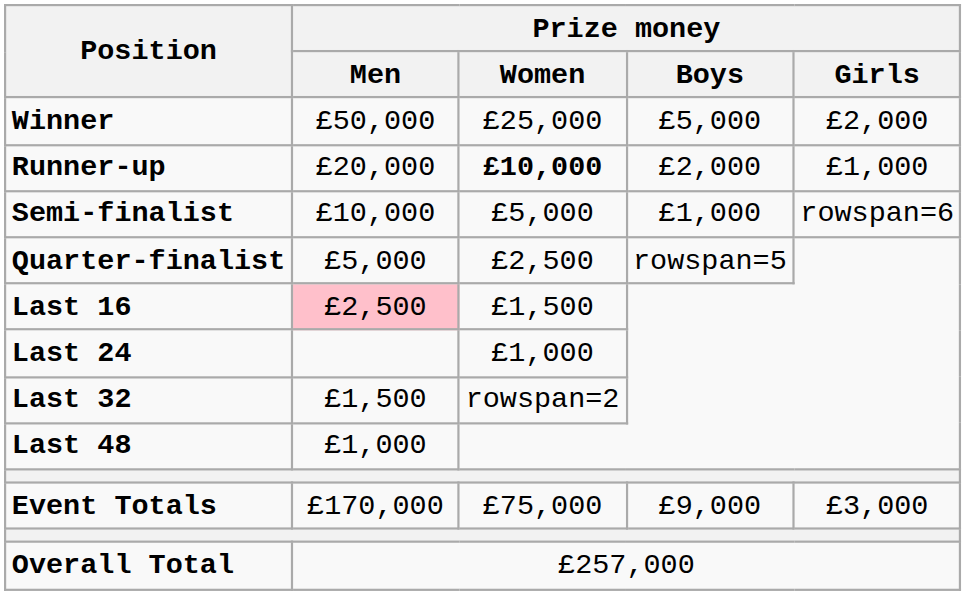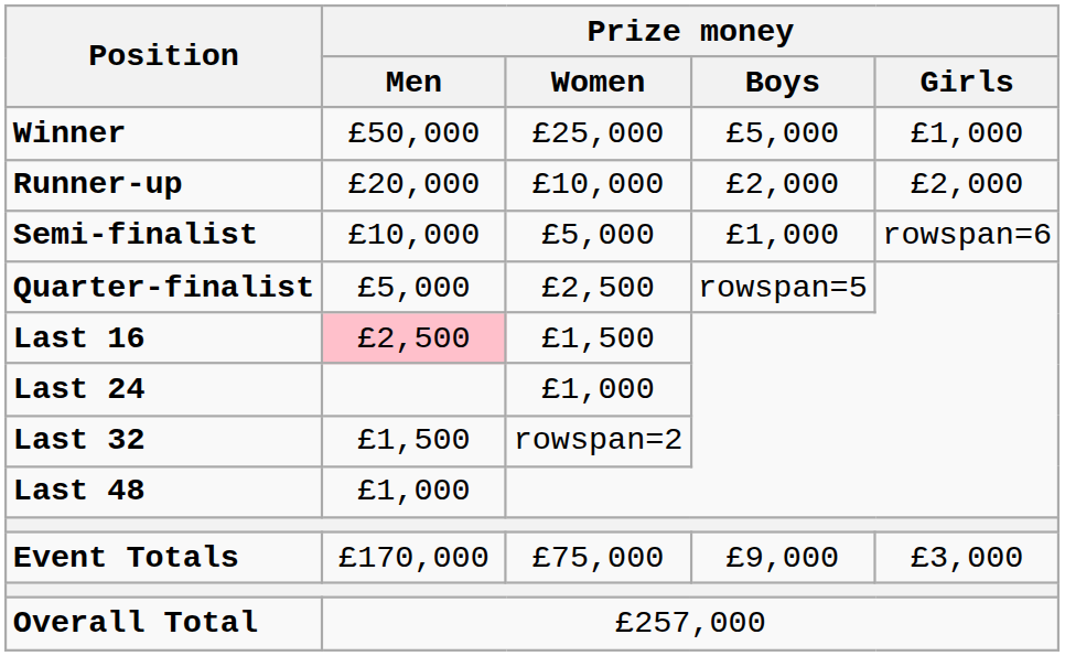Winner | Prize money / Girls: £2,000 -> £1,000
Runner-up | Prize money / Women: bold -> normal
Runner-up | Prize money / Girls: £1,000 -> £2,000
